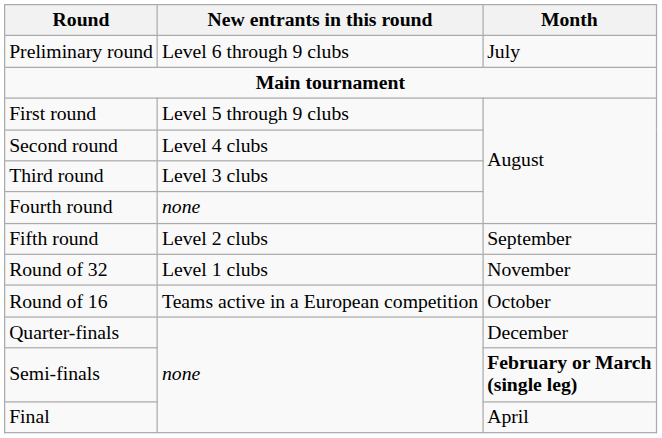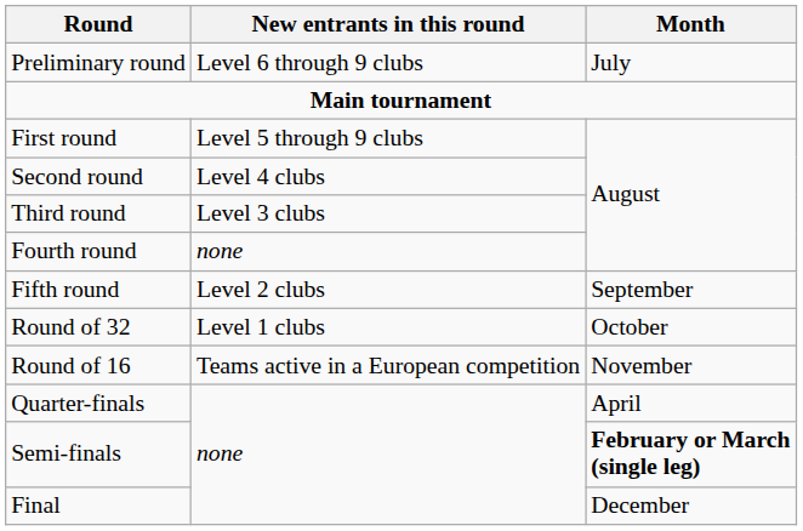Round of 32 | Month: November -> October
Round of 16 | Month: October -> November
Quarter-finals | Month: December -> April
Final | Month: April -> December
